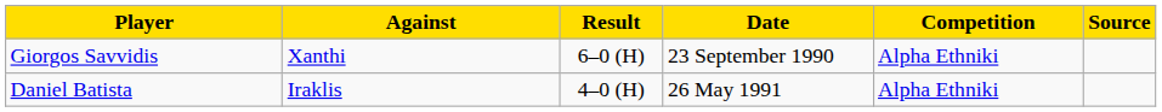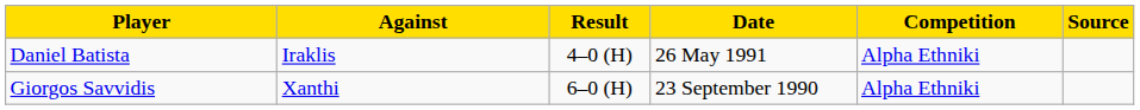rows swapped: Giorgos Savvidis <-> Daniel Batista
